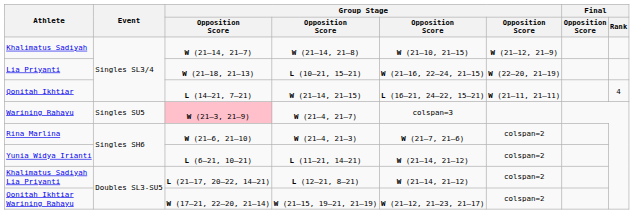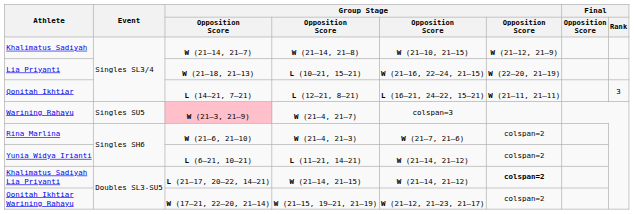Qonitah Ikhtiar | column 4: W (21–14, 21–15) -> L (12–21, 8–21)
Qonitah Ikhtiar | Final / Rank: 4 -> 3
Khalimatus Sadiyah Lia Priyanti | column 4: L (12–21, 8–21) -> W (21–14, 21–15)
Khalimatus Sadiyah Lia Priyanti | column 6: normal -> bold
